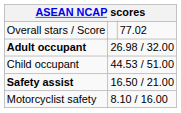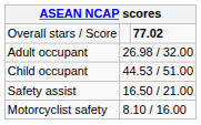Overall stars / Score | column 3: normal -> bold
Adult occupant | column 1: bold -> normal
Safety assist | column 1: bold -> normal
